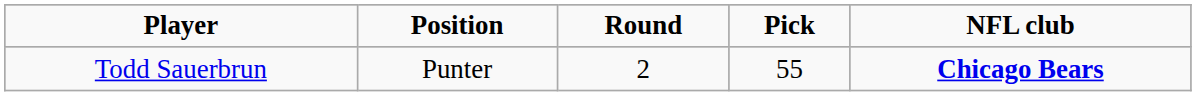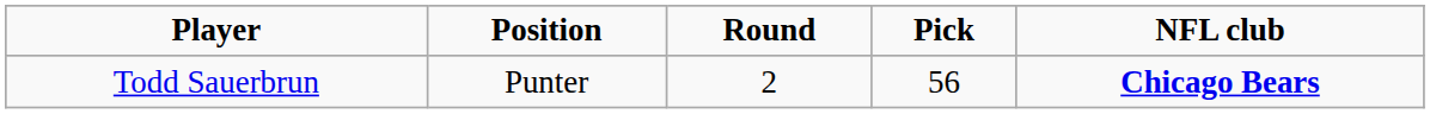Todd Sauerbrun | Pick: 55 -> 56
